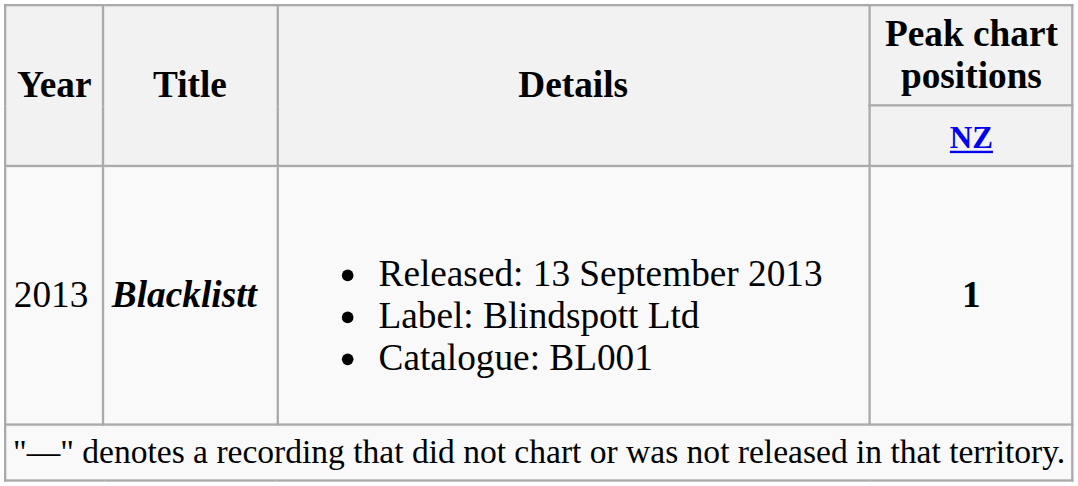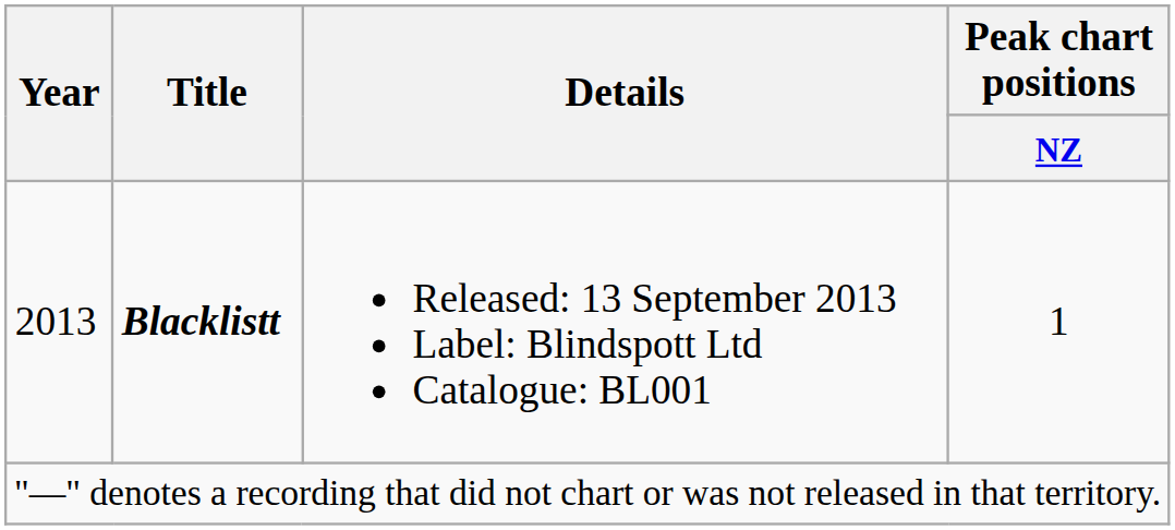2013 | Peak chart positions / NZ: bold -> normal
